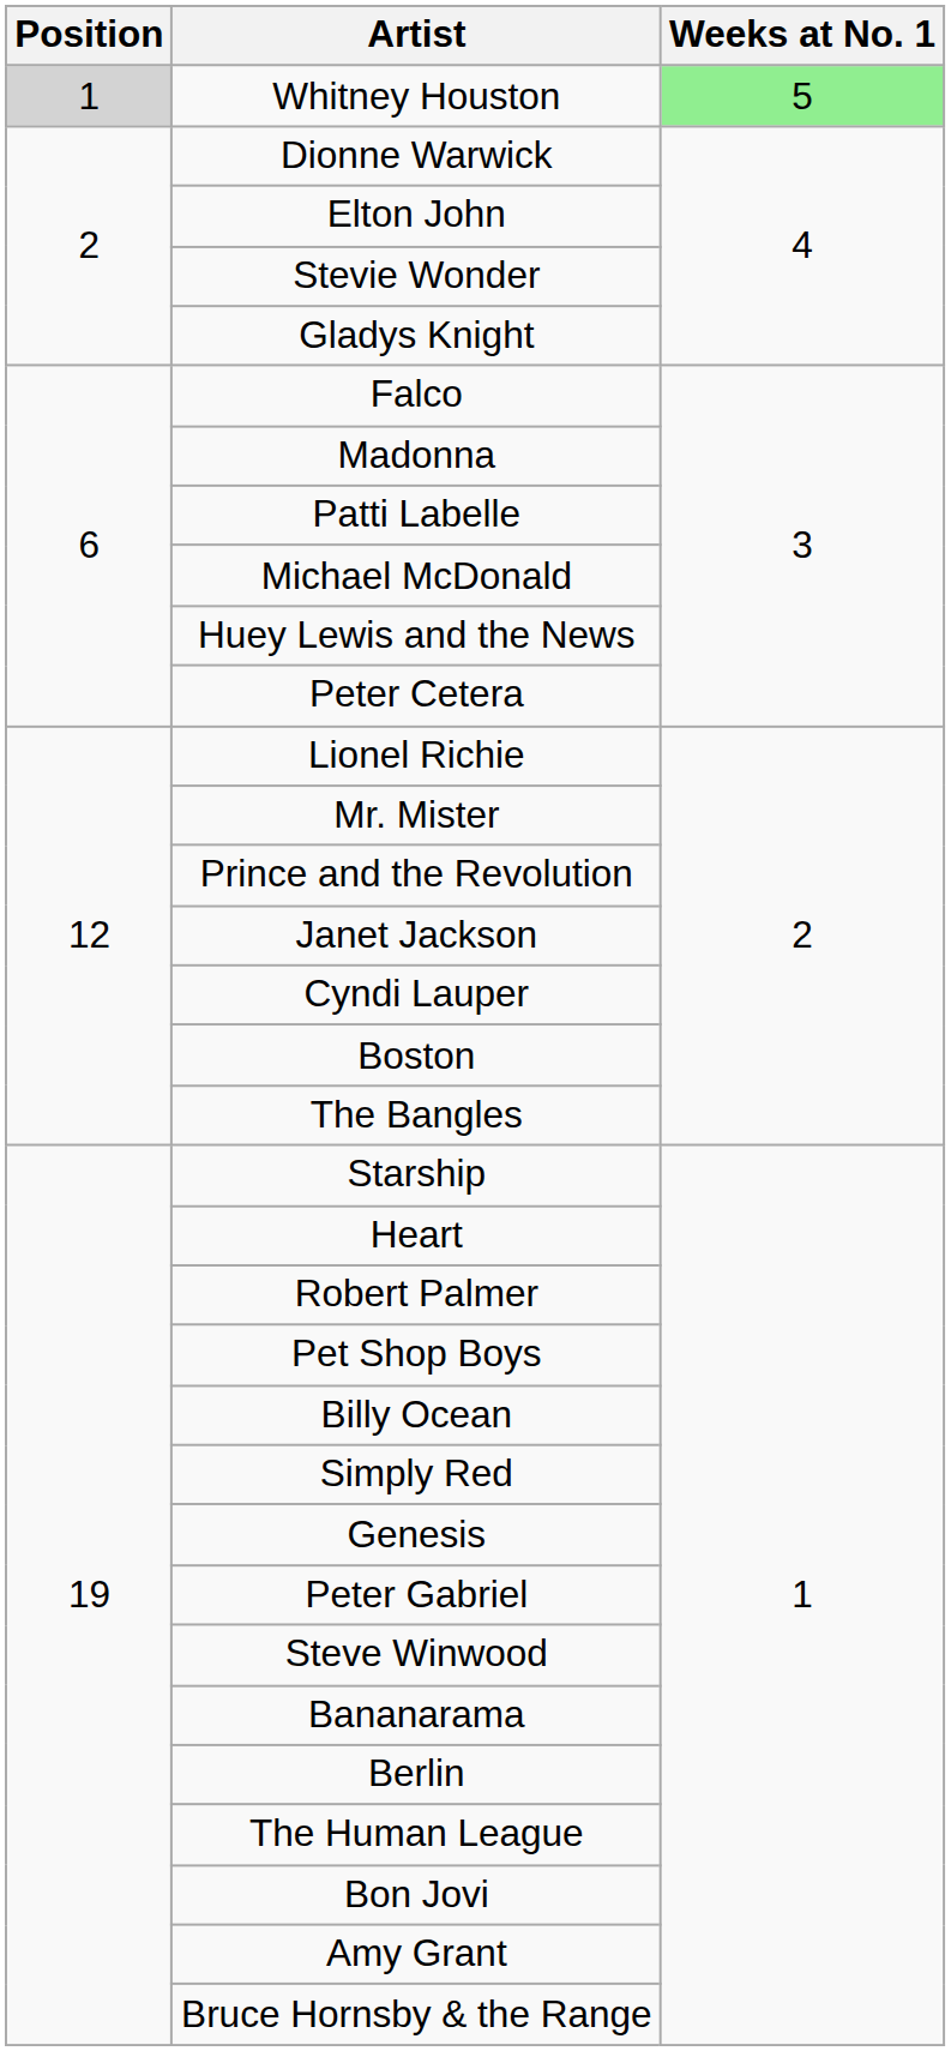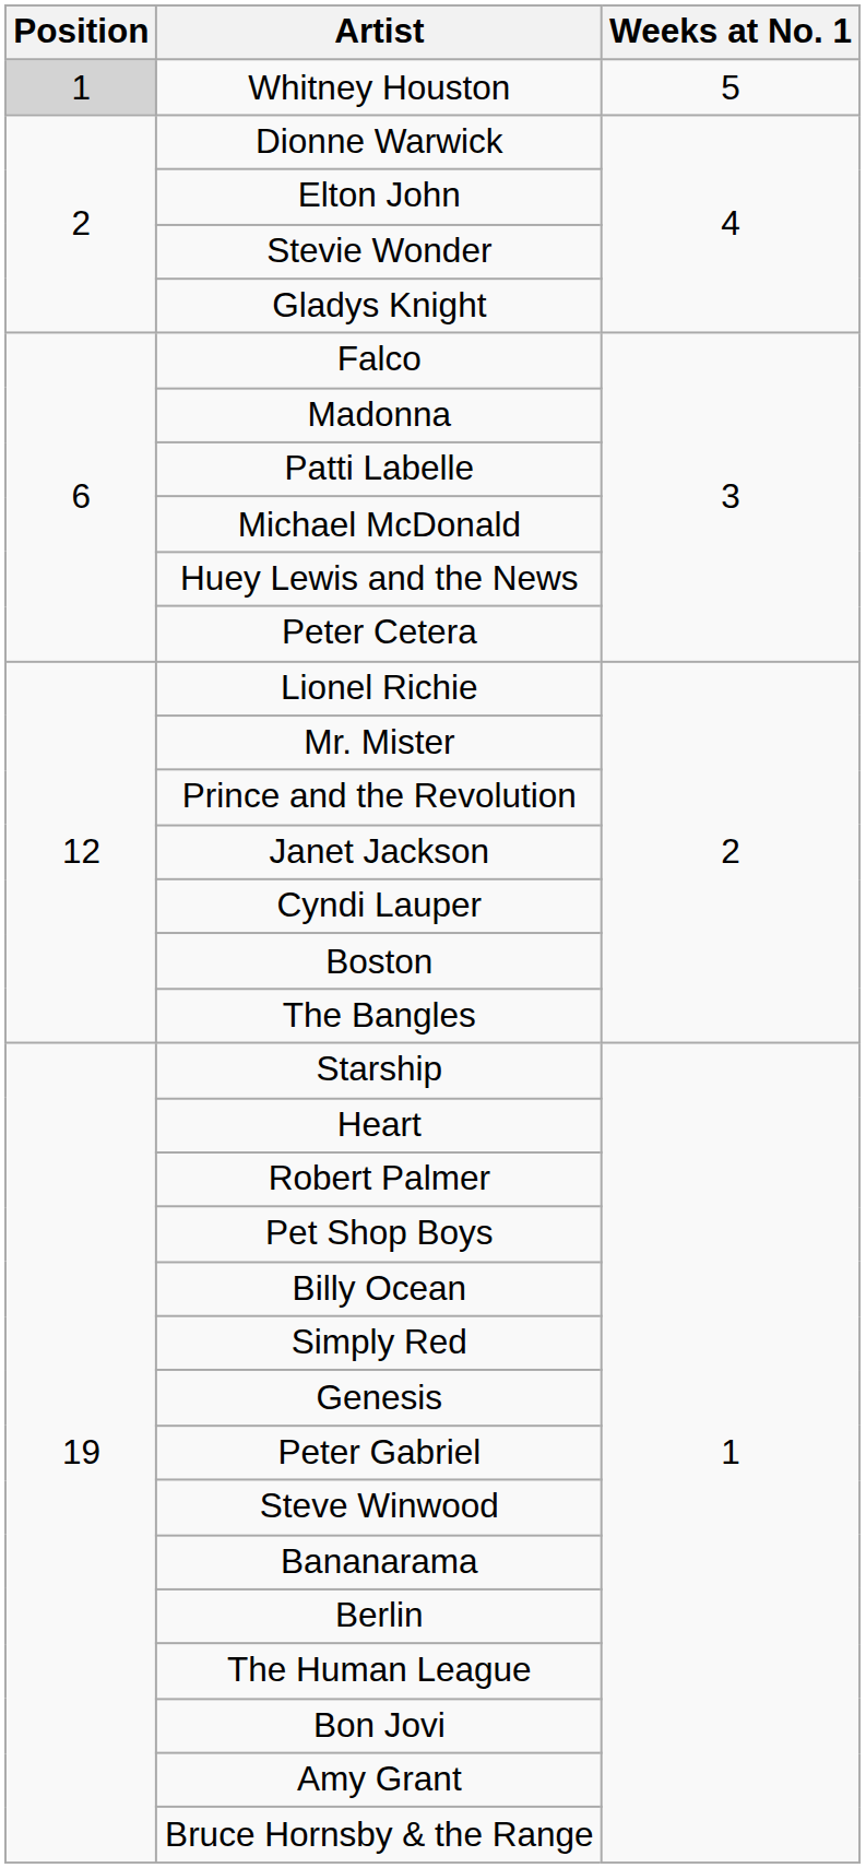Whitney Houston | Weeks at No. 1: lightgreen background -> no background
